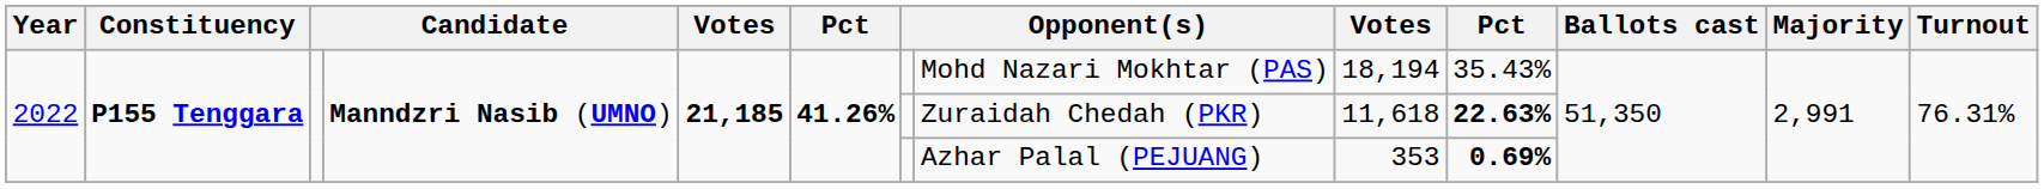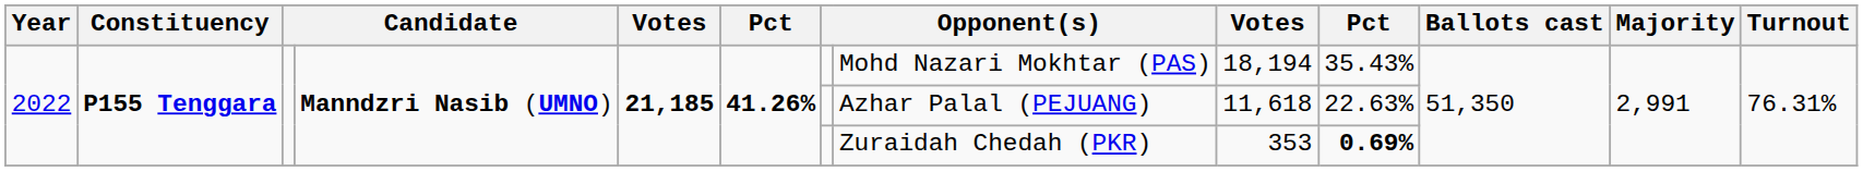row 3 | column 8: Zuraidah Chedah (PKR) -> Azhar Palal (PEJUANG)
row 3 | column 10: bold -> normal
row 4 | column 8: Azhar Palal (PEJUANG) -> Zuraidah Chedah (PKR)
